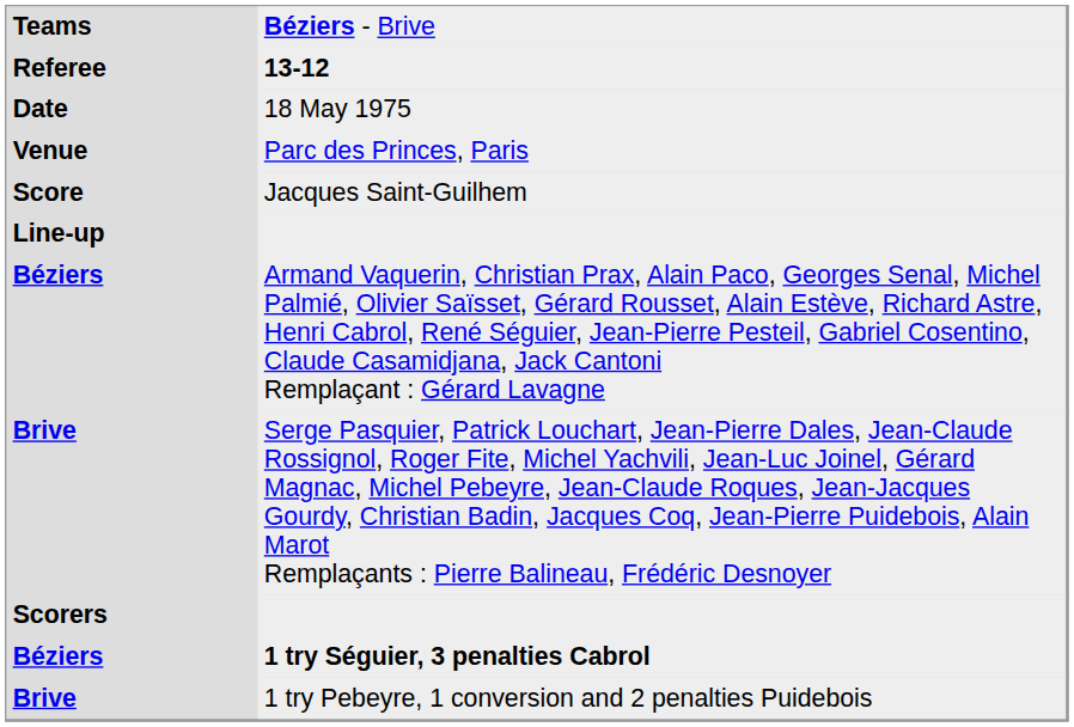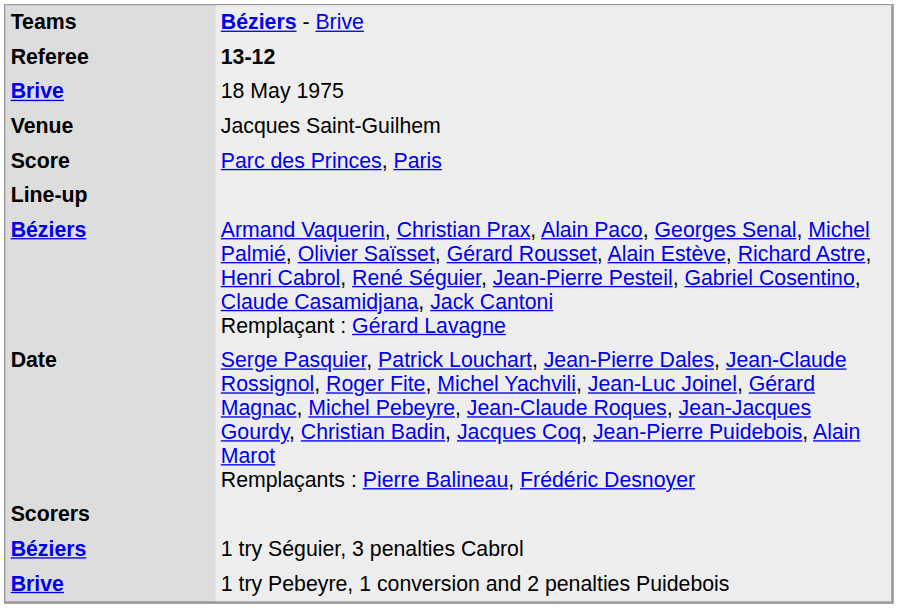row 3 | column 1: Date -> Brive
row 4 | column 2: Parc des Princes, Paris -> Jacques Saint-Guilhem
row 5 | column 2: Jacques Saint-Guilhem -> Parc des Princes, Paris
row 8 | column 1: Brive -> Date
row 10 | column 2: bold -> normal
